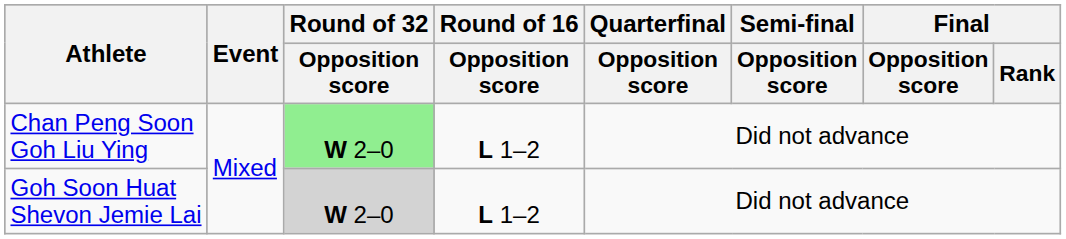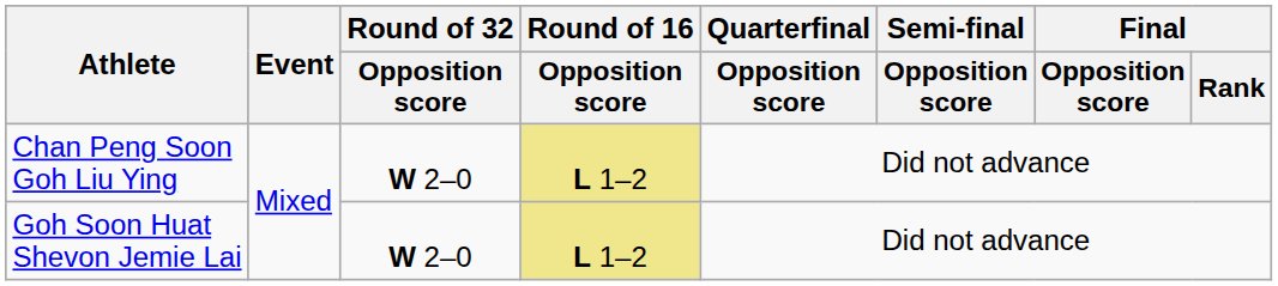Chan Peng Soon Goh Liu Ying | Round of 32 / Opposition score: lightgreen background -> no background
Chan Peng Soon Goh Liu Ying | Round of 16 / Opposition score: no background -> khaki background
Goh Soon Huat Shevon Jemie Lai | Round of 32 / Opposition score: lightgrey background -> no background
Goh Soon Huat Shevon Jemie Lai | Round of 16 / Opposition score: no background -> khaki background
